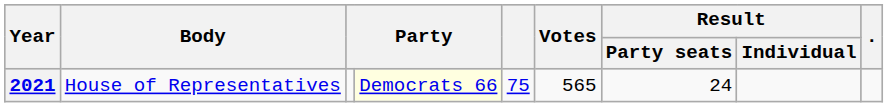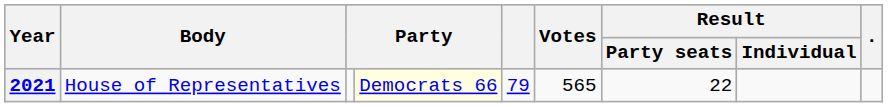2021 | column 5: 75 -> 79
2021 | Result / Party seats: 24 -> 22
